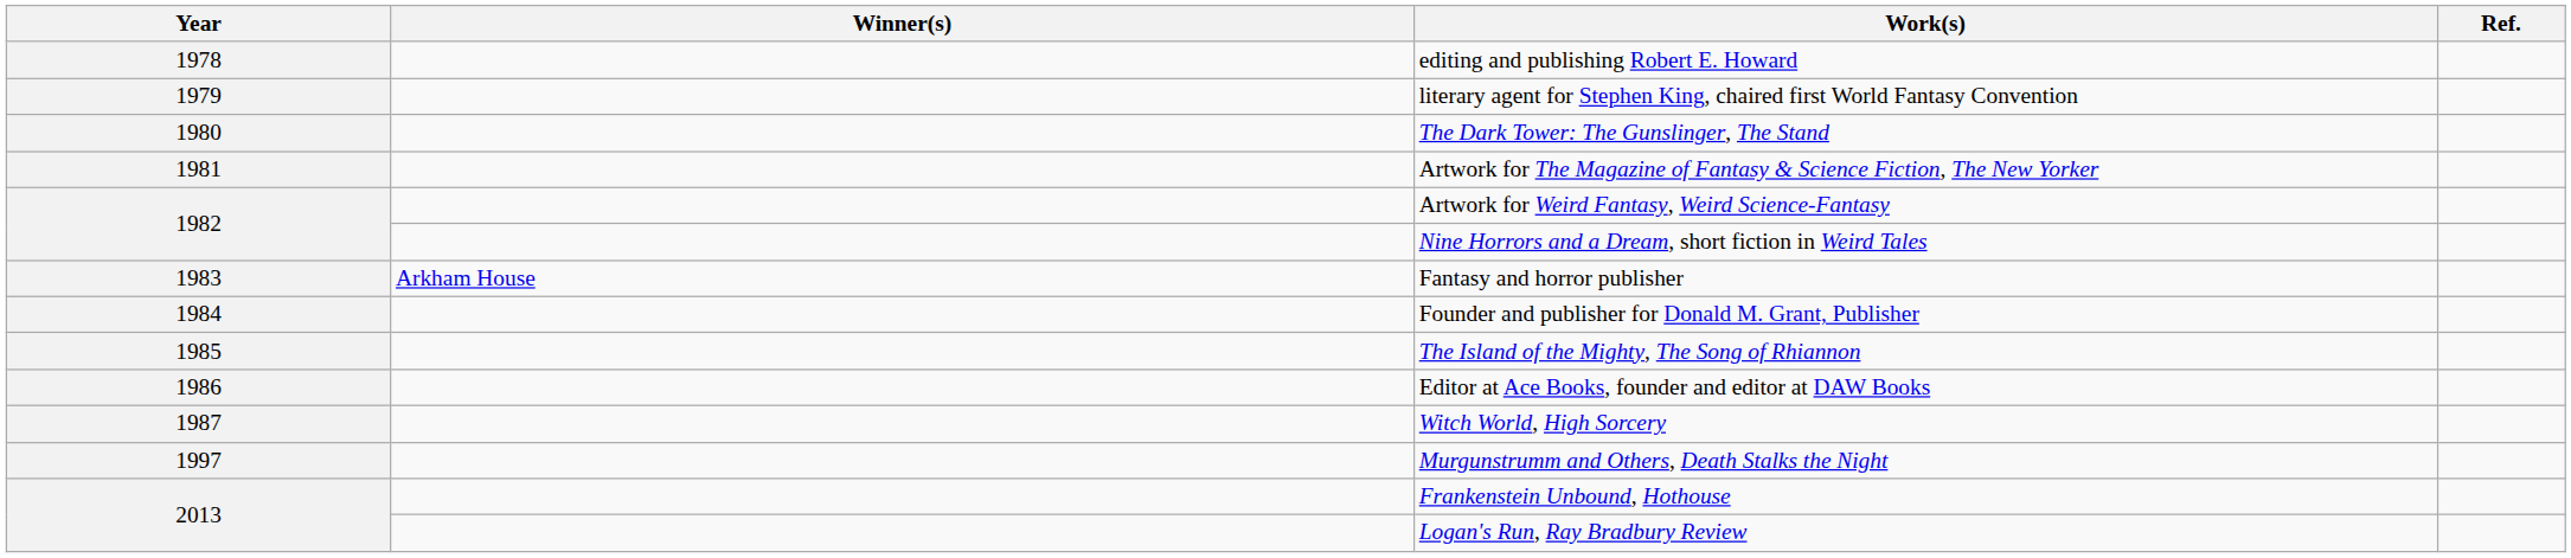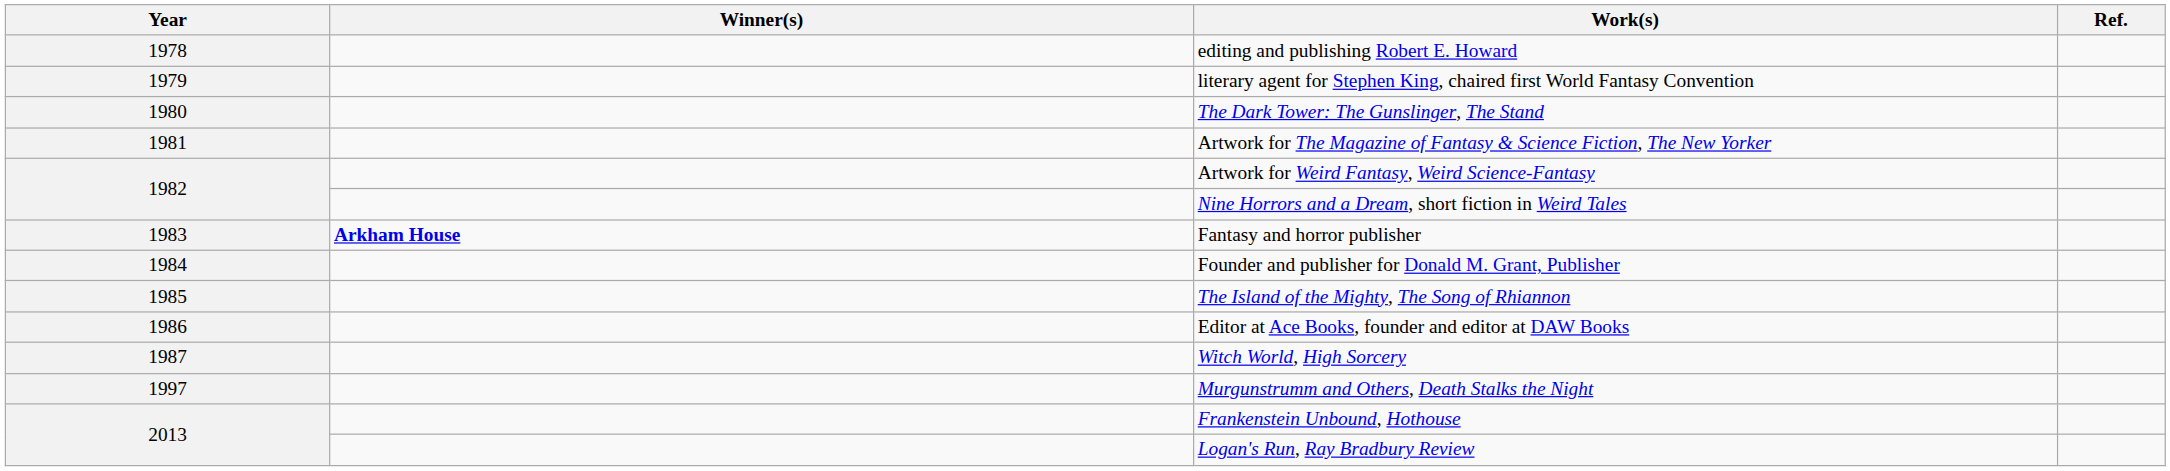Fantasy and horror publisher | Winner(s): normal -> bold
